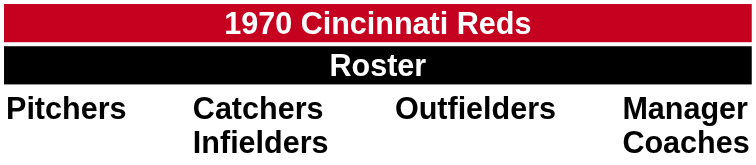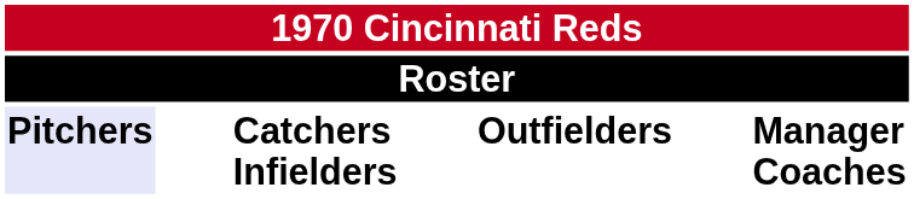Pitchers | column 1: no background -> lavender background
